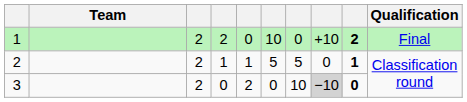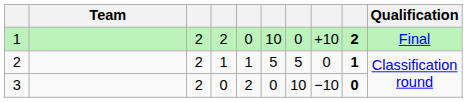3 | column 8: lightgrey background -> no background
